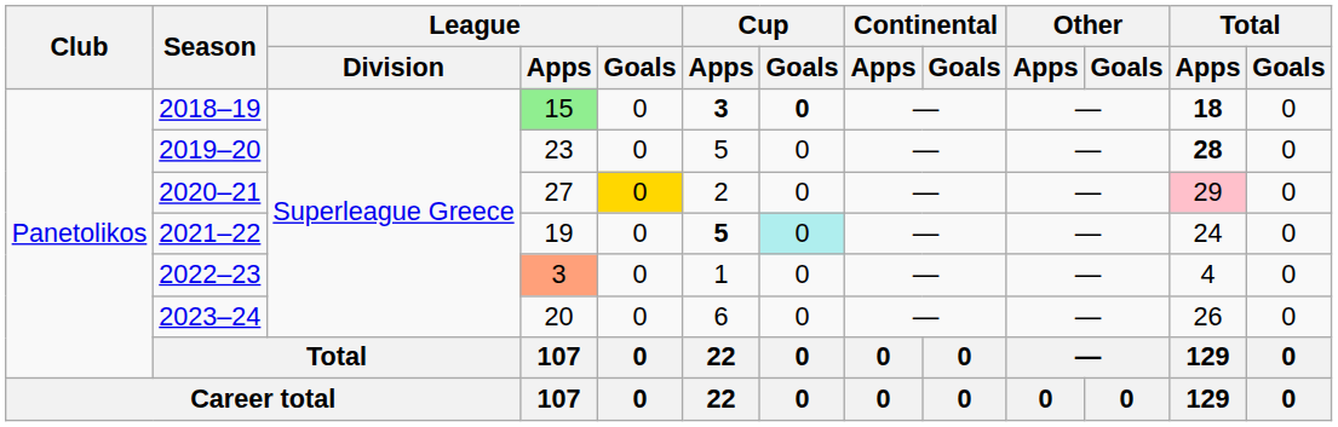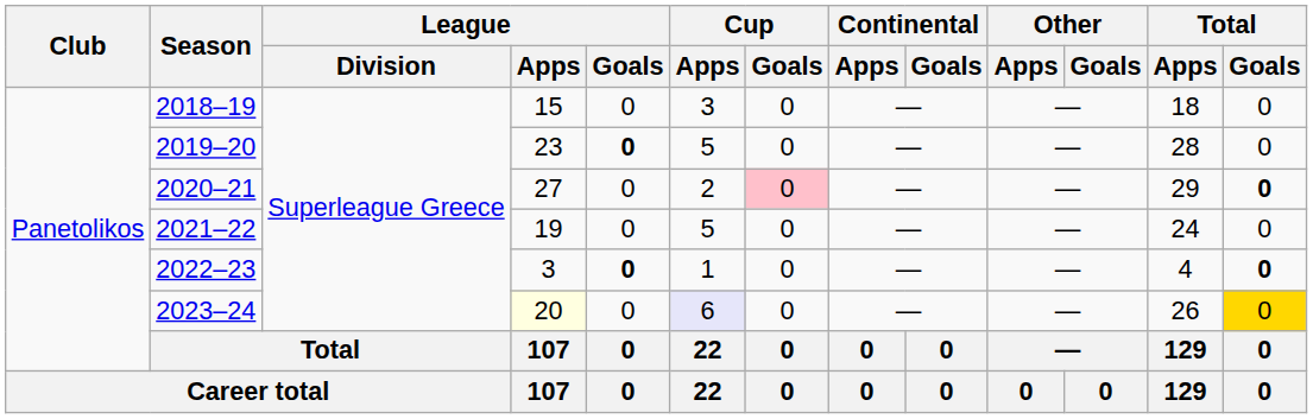2018–19 | League / Apps: lightgreen background -> no background
2018–19 | Cup / Apps: bold -> normal
2018–19 | Cup / Goals: bold -> normal
2018–19 | Total / Apps: bold -> normal
2019–20 | League / Goals: normal -> bold
2019–20 | Total / Apps: bold -> normal
2020–21 | League / Goals: gold background -> no background
2020–21 | Cup / Goals: no background -> pink background
2020–21 | Total / Apps: pink background -> no background
2020–21 | Total / Goals: normal -> bold
2021–22 | Cup / Apps: bold -> normal
2021–22 | Cup / Goals: paleturquoise background -> no background
2022–23 | League / Apps: lightsalmon background -> no background
2022–23 | League / Goals: normal -> bold
2022–23 | Total / Goals: normal -> bold
2023–24 | League / Apps: no background -> lightyellow background
2023–24 | Cup / Apps: no background -> lavender background
2023–24 | Total / Goals: no background -> gold background
